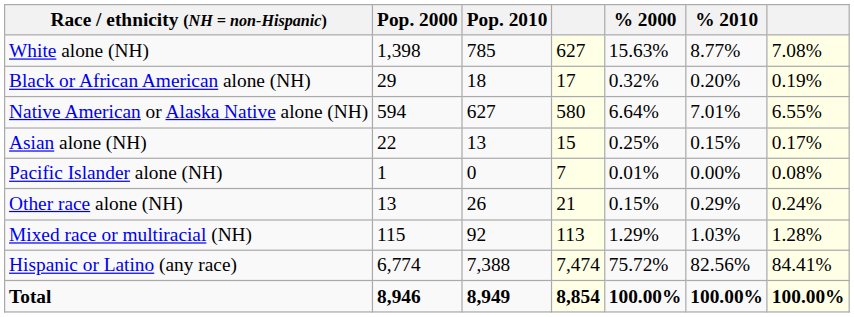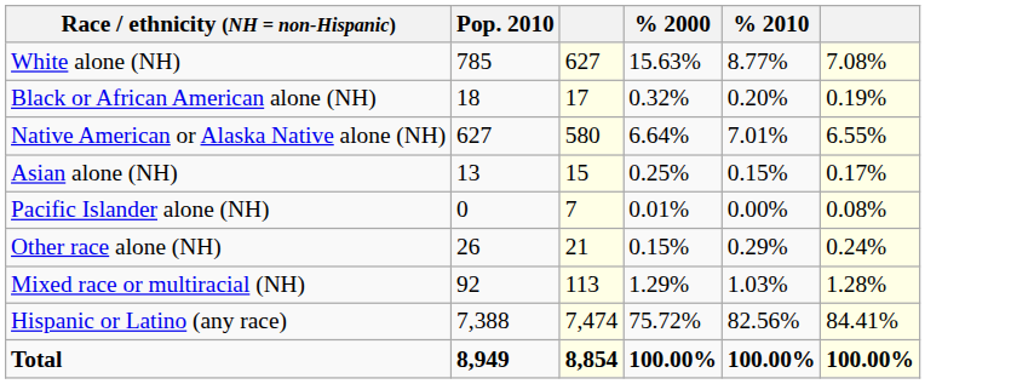- column: Pop. 2000 | 1,398 | 29 | 594 | 22 | 1 | 13 | 115 | 6,774 | 8,946
